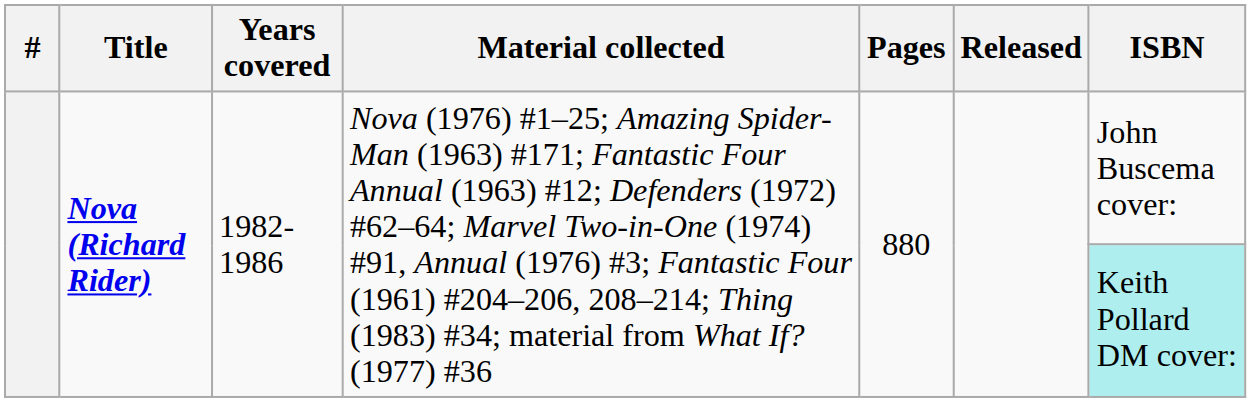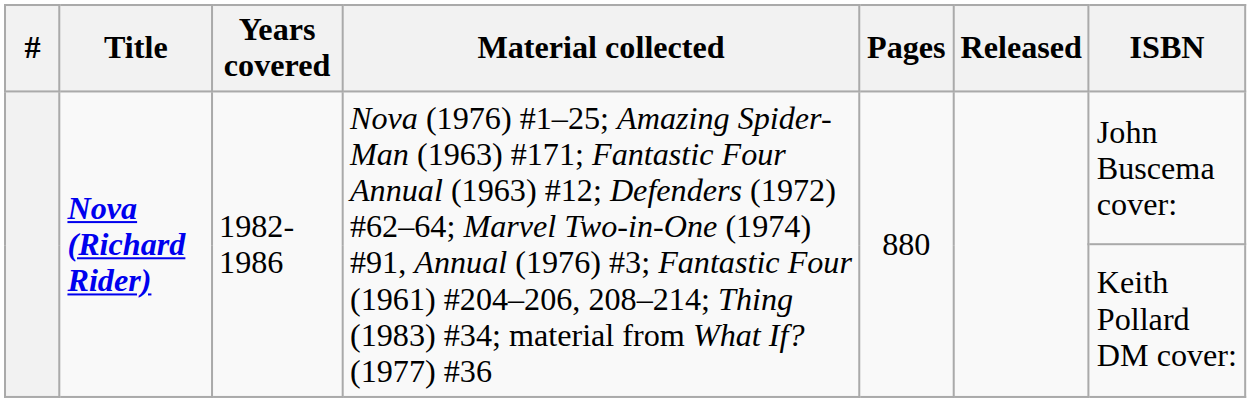row 3 | ISBN: paleturquoise background -> no background
